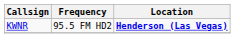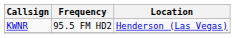KWNR | Location: bold -> normal
